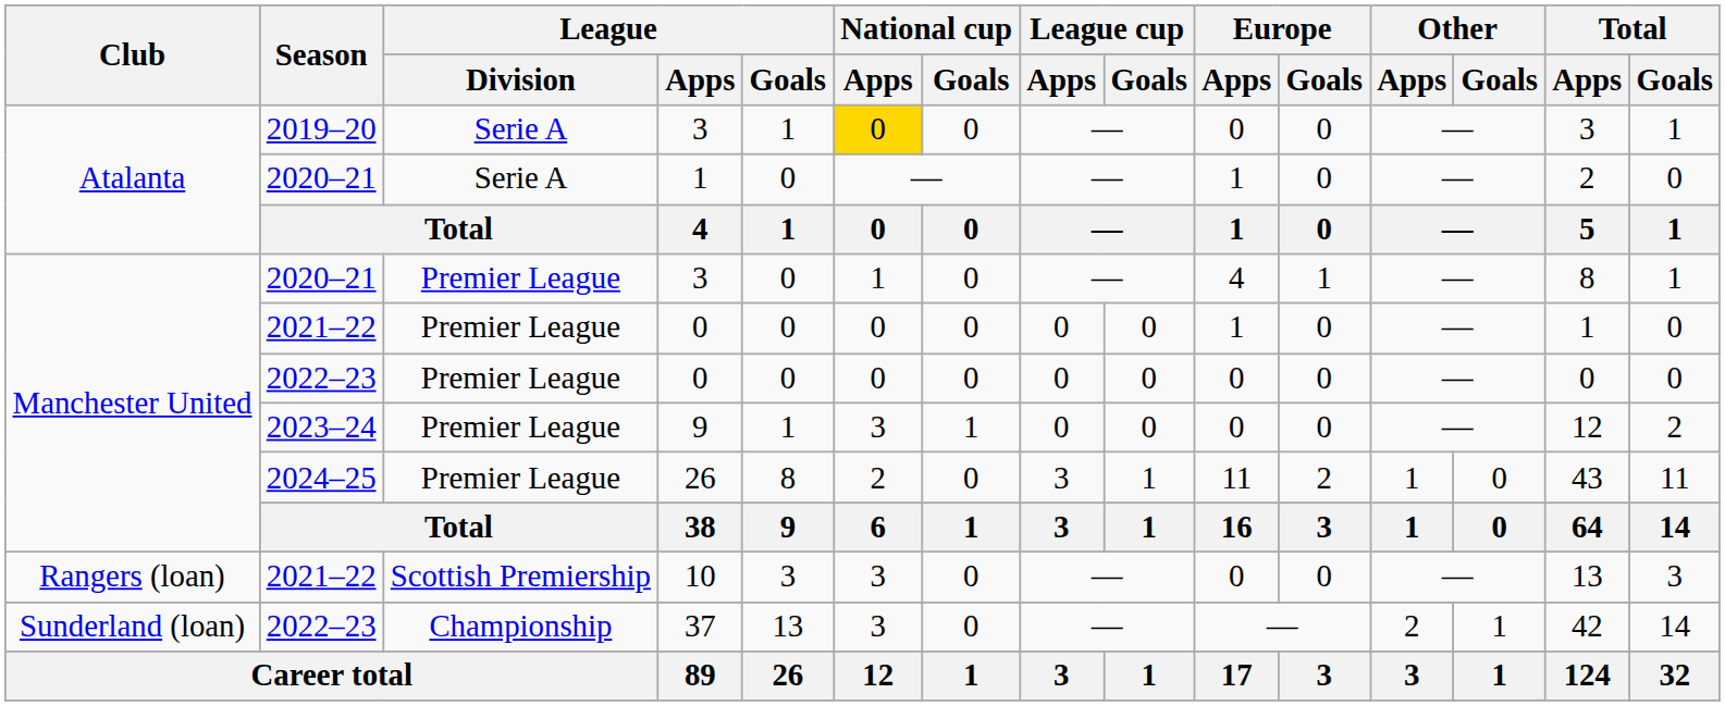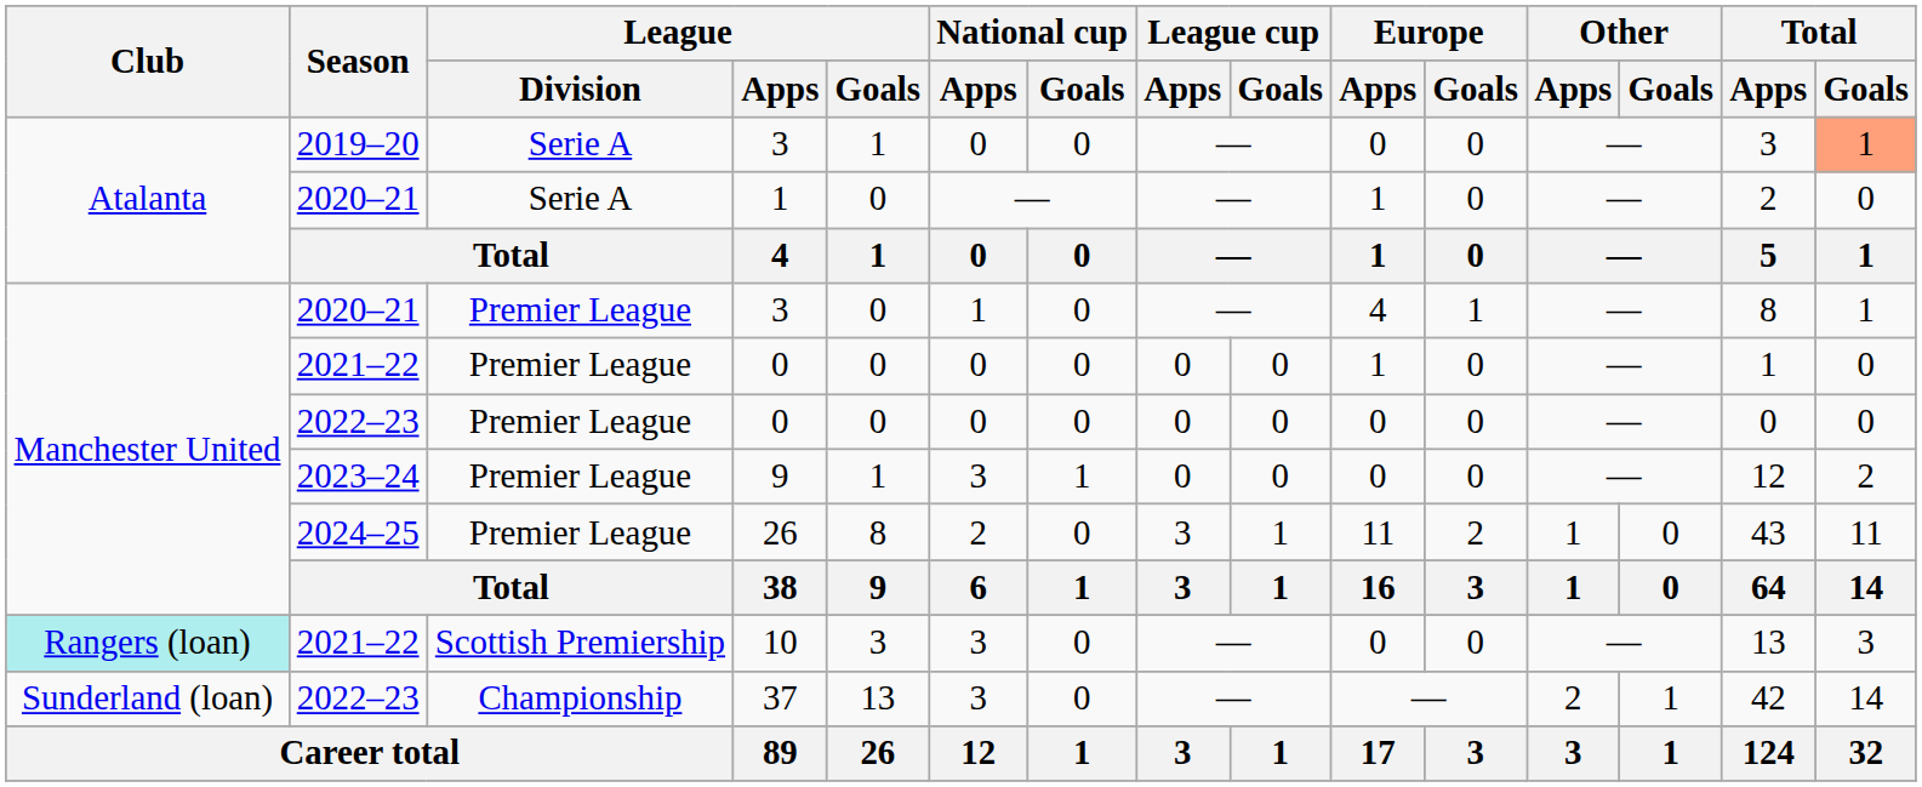2019–20 / 3 | National cup / Apps: gold background -> no background
2019–20 / 3 | Total / Goals: no background -> lightsalmon background
10 | Club: no background -> paleturquoise background
